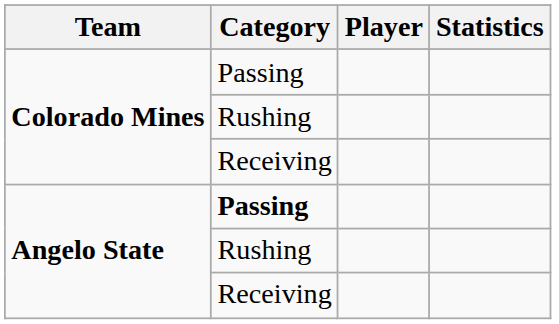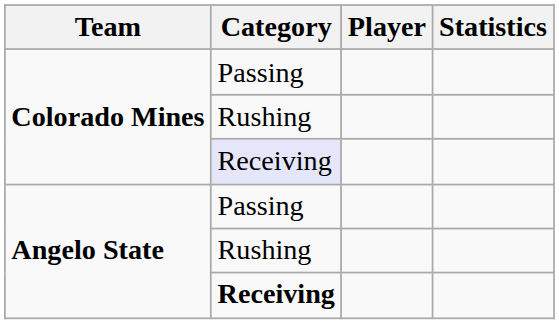Colorado Mines / Receiving | Category: no background -> lavender background
Angelo State / Passing | Category: bold -> normal
Angelo State / Receiving | Category: normal -> bold
